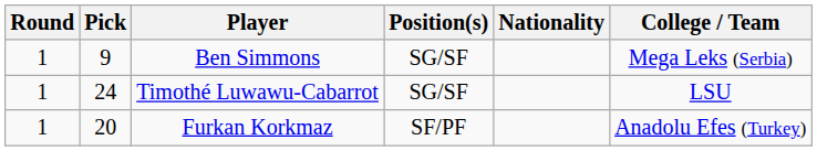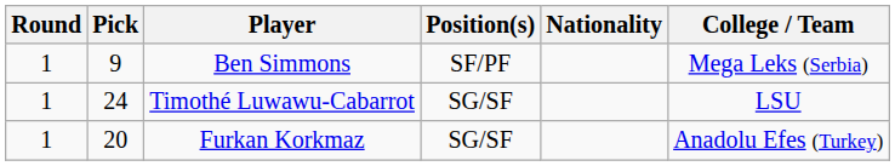Ben Simmons | Position(s): SG/SF -> SF/PF
Furkan Korkmaz | Position(s): SF/PF -> SG/SF
